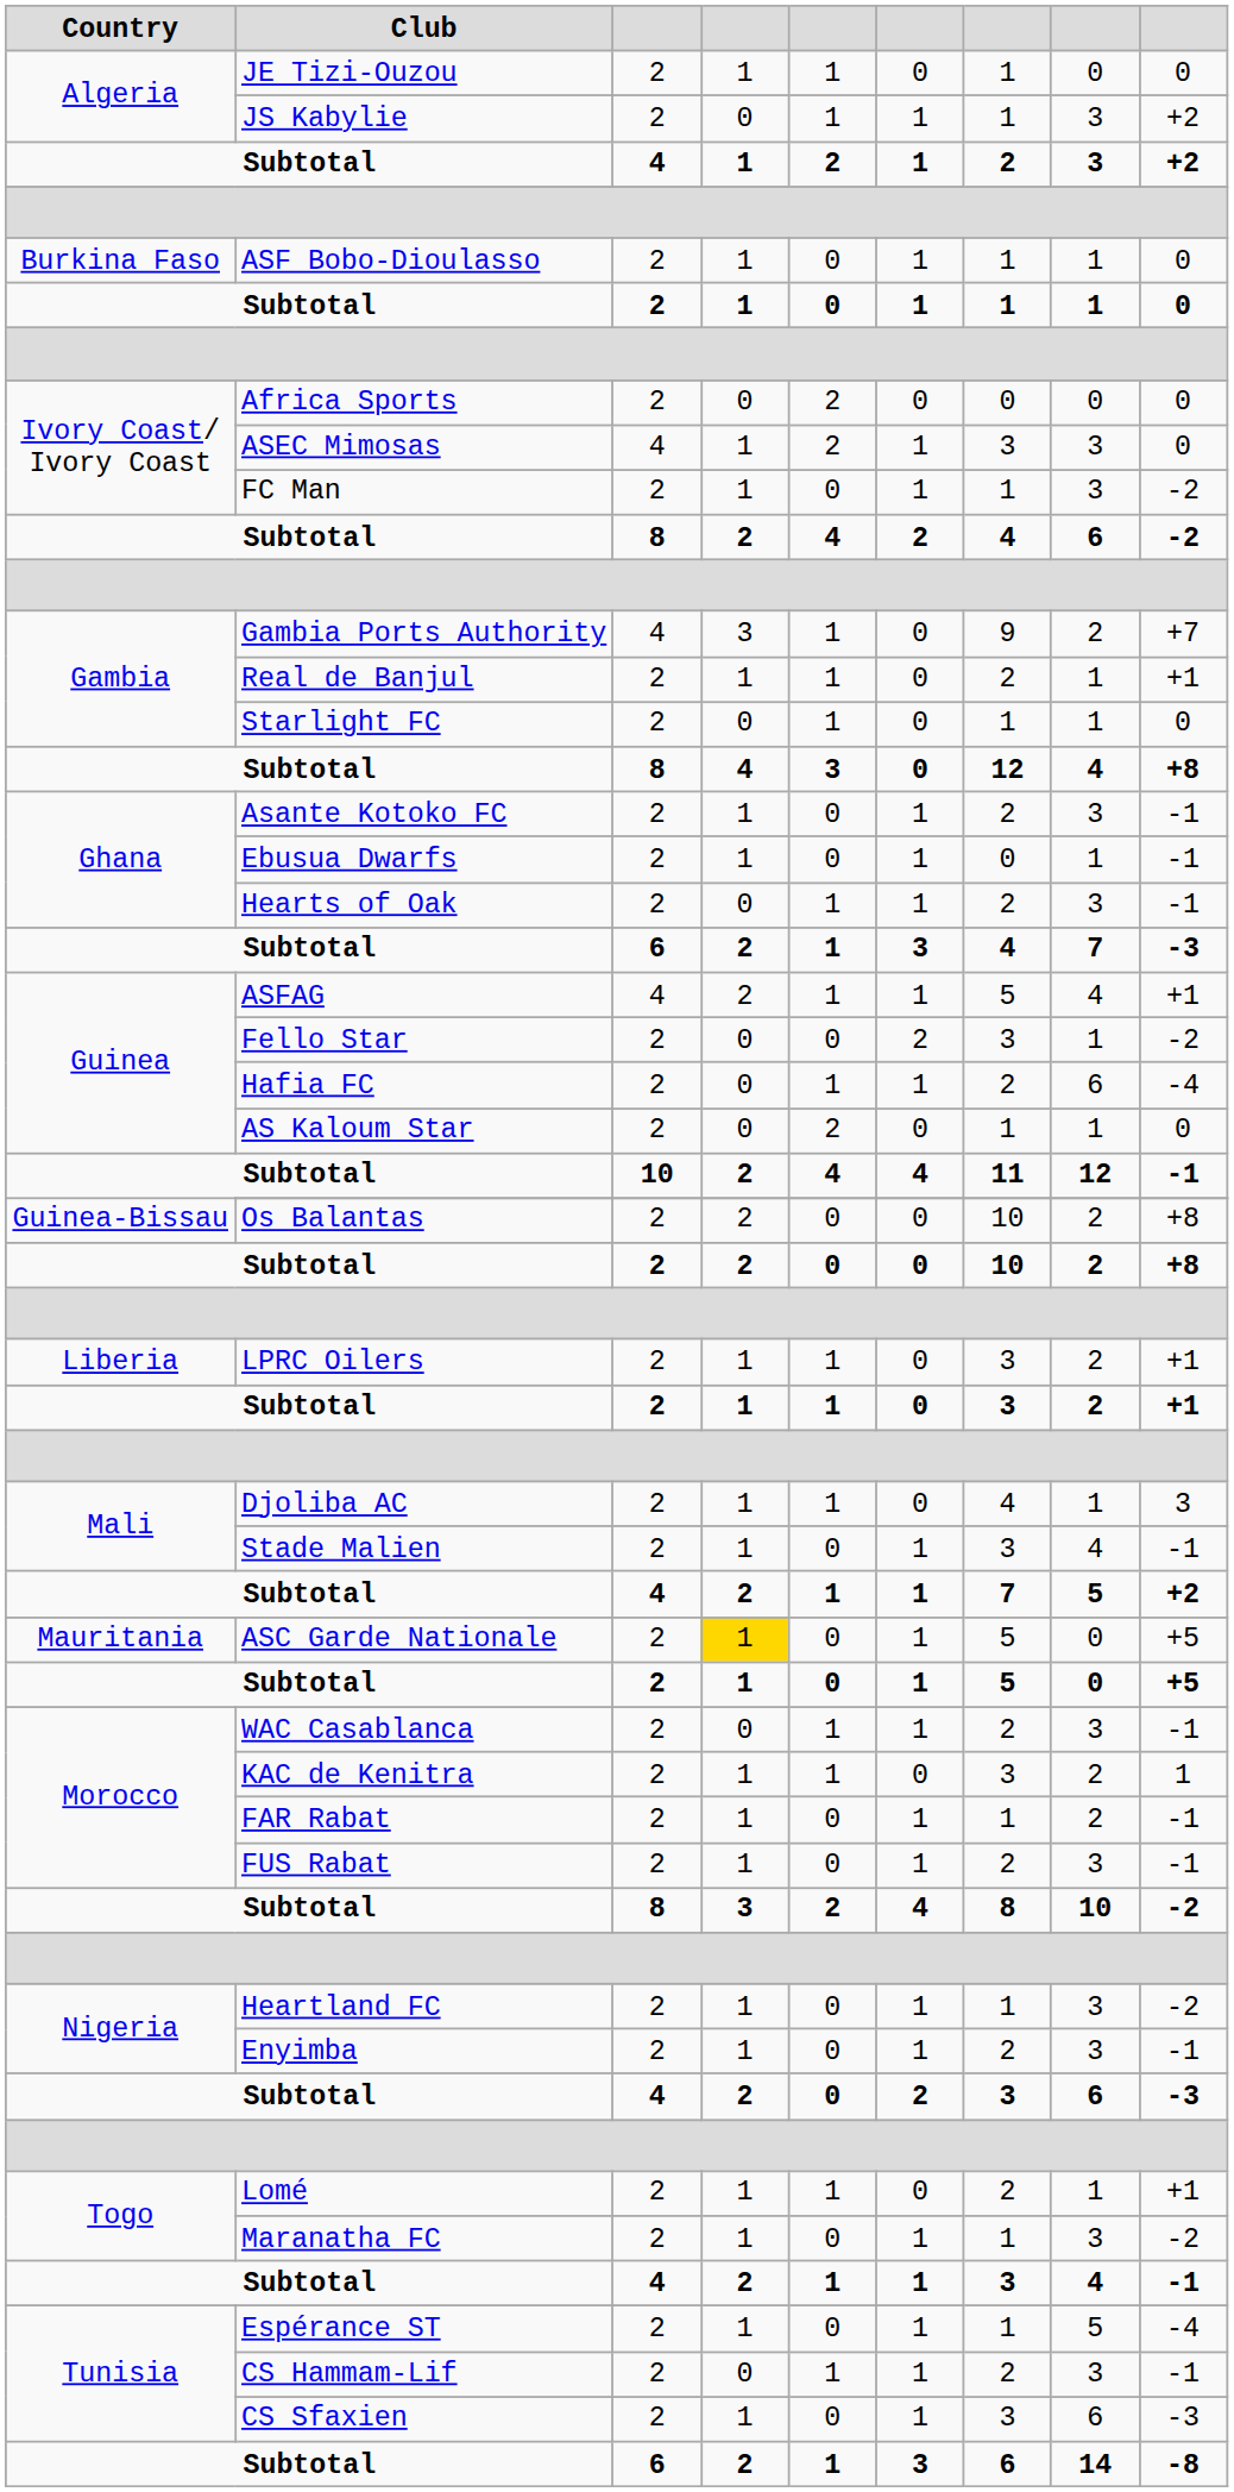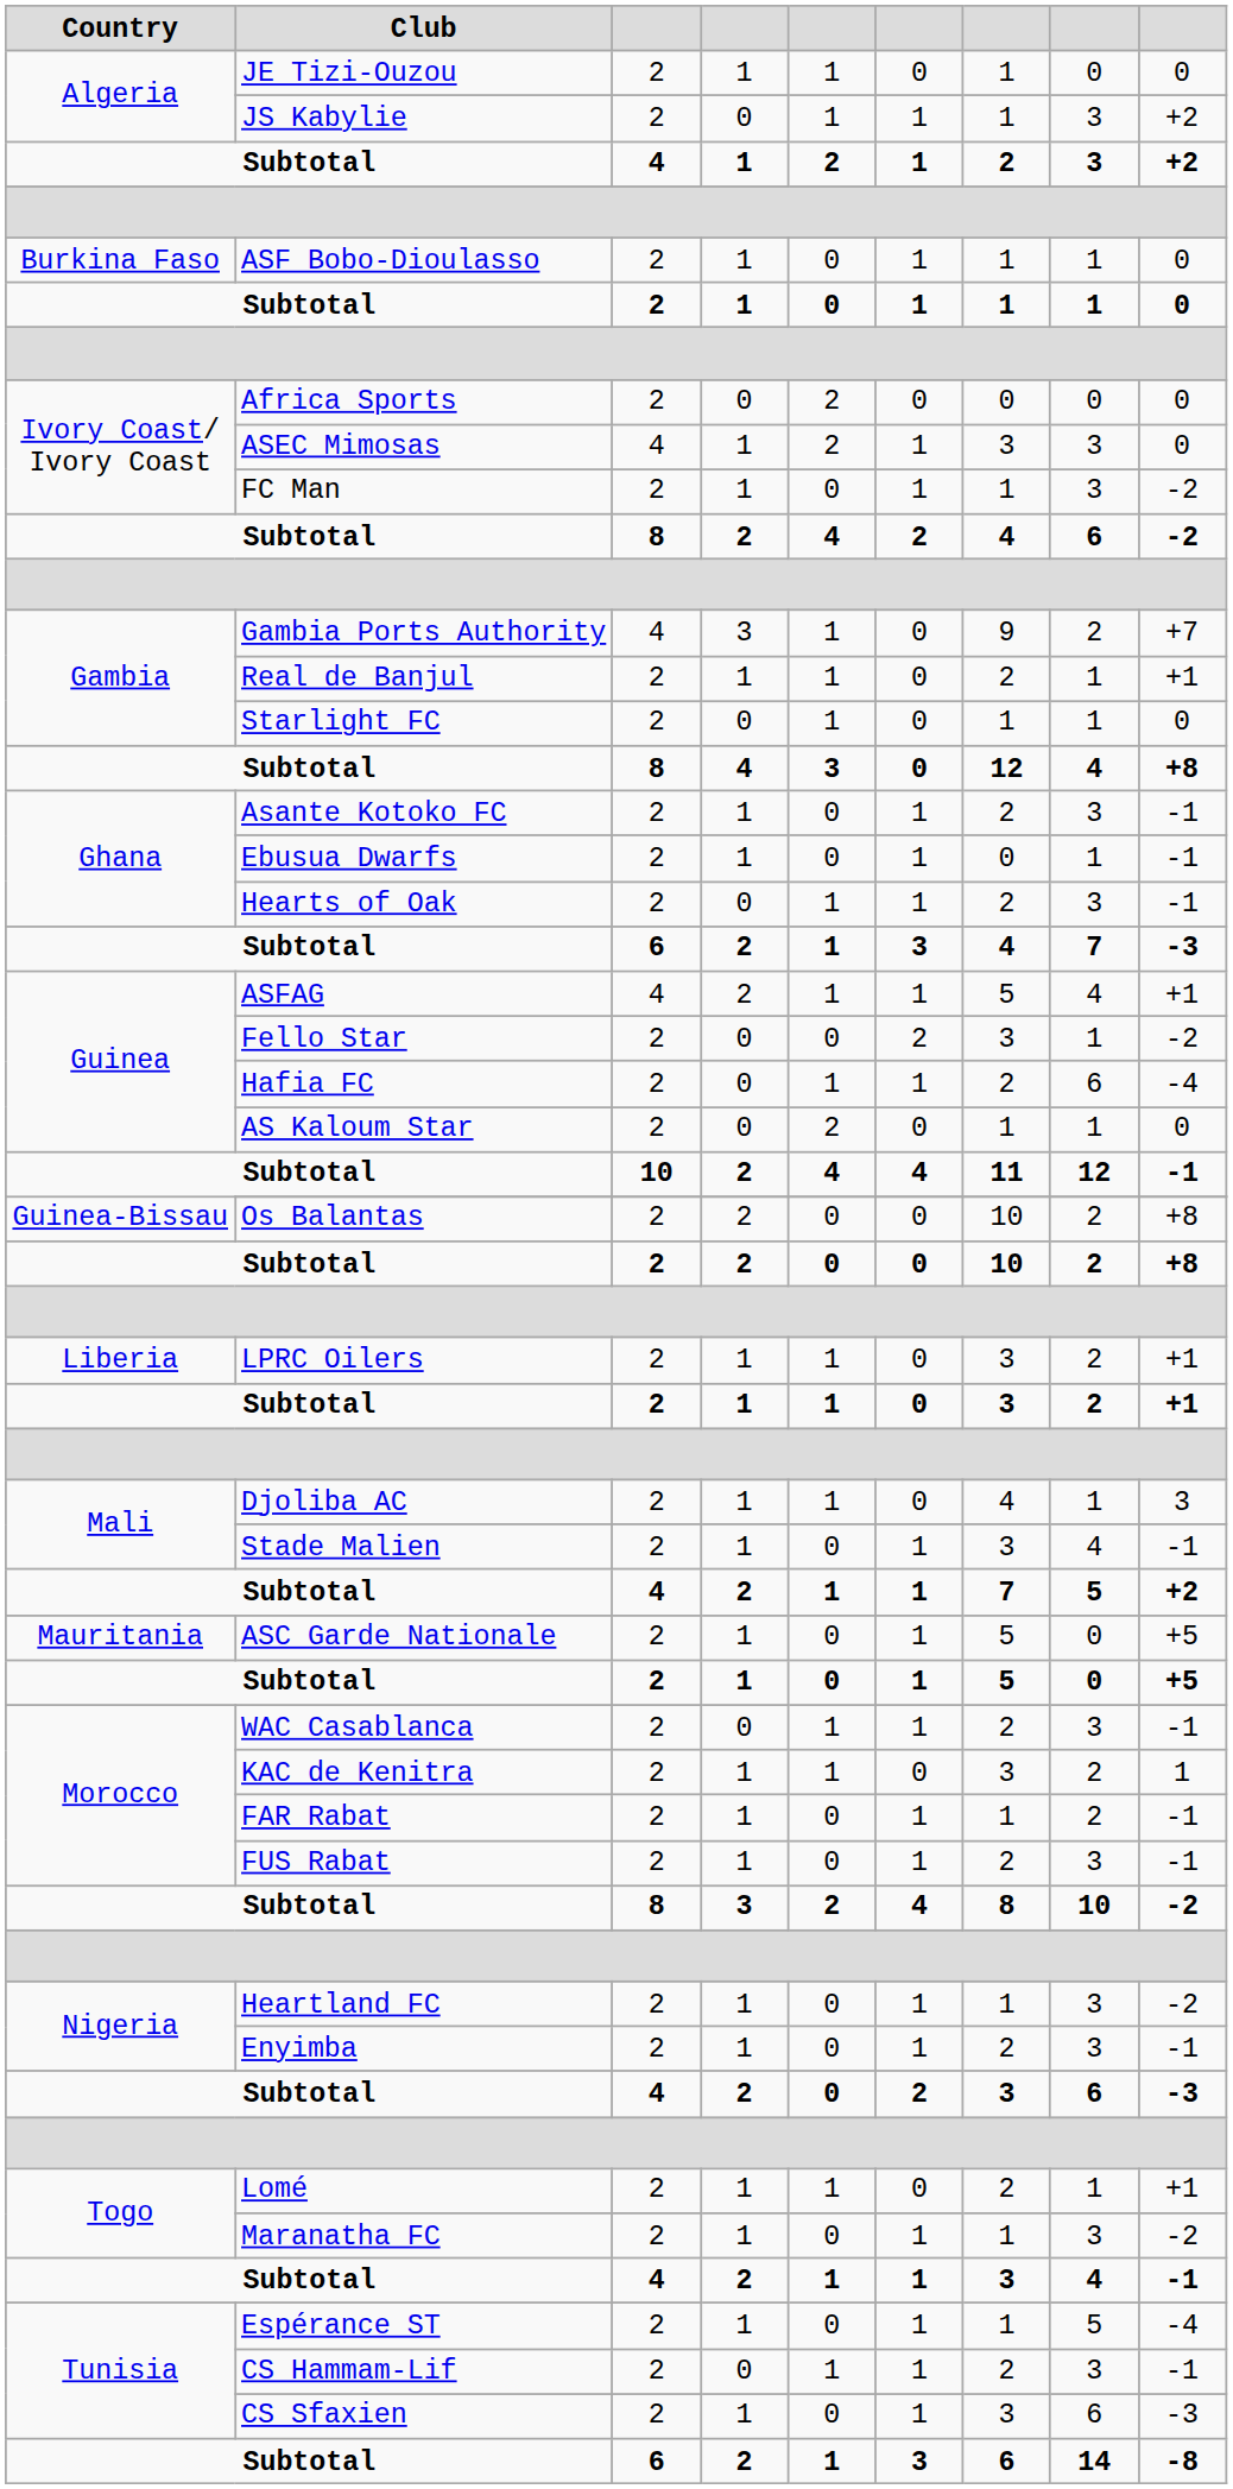ASC Garde Nationale | column 4: gold background -> no background
